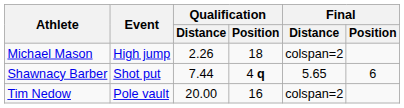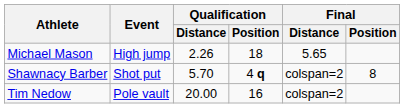Michael Mason | Final / Distance: colspan=2 -> 5.65
Shawnacy Barber | Qualification / Distance: 7.44 -> 5.70
Shawnacy Barber | Final / Distance: 5.65 -> colspan=2
Shawnacy Barber | Final / Position: 6 -> 8
